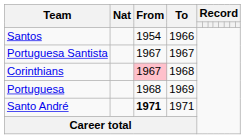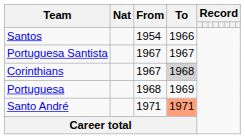Corinthians | From: pink background -> no background
Corinthians | To: no background -> lightgrey background
Santo André | From: bold -> normal
Santo André | To: no background -> lightsalmon background
